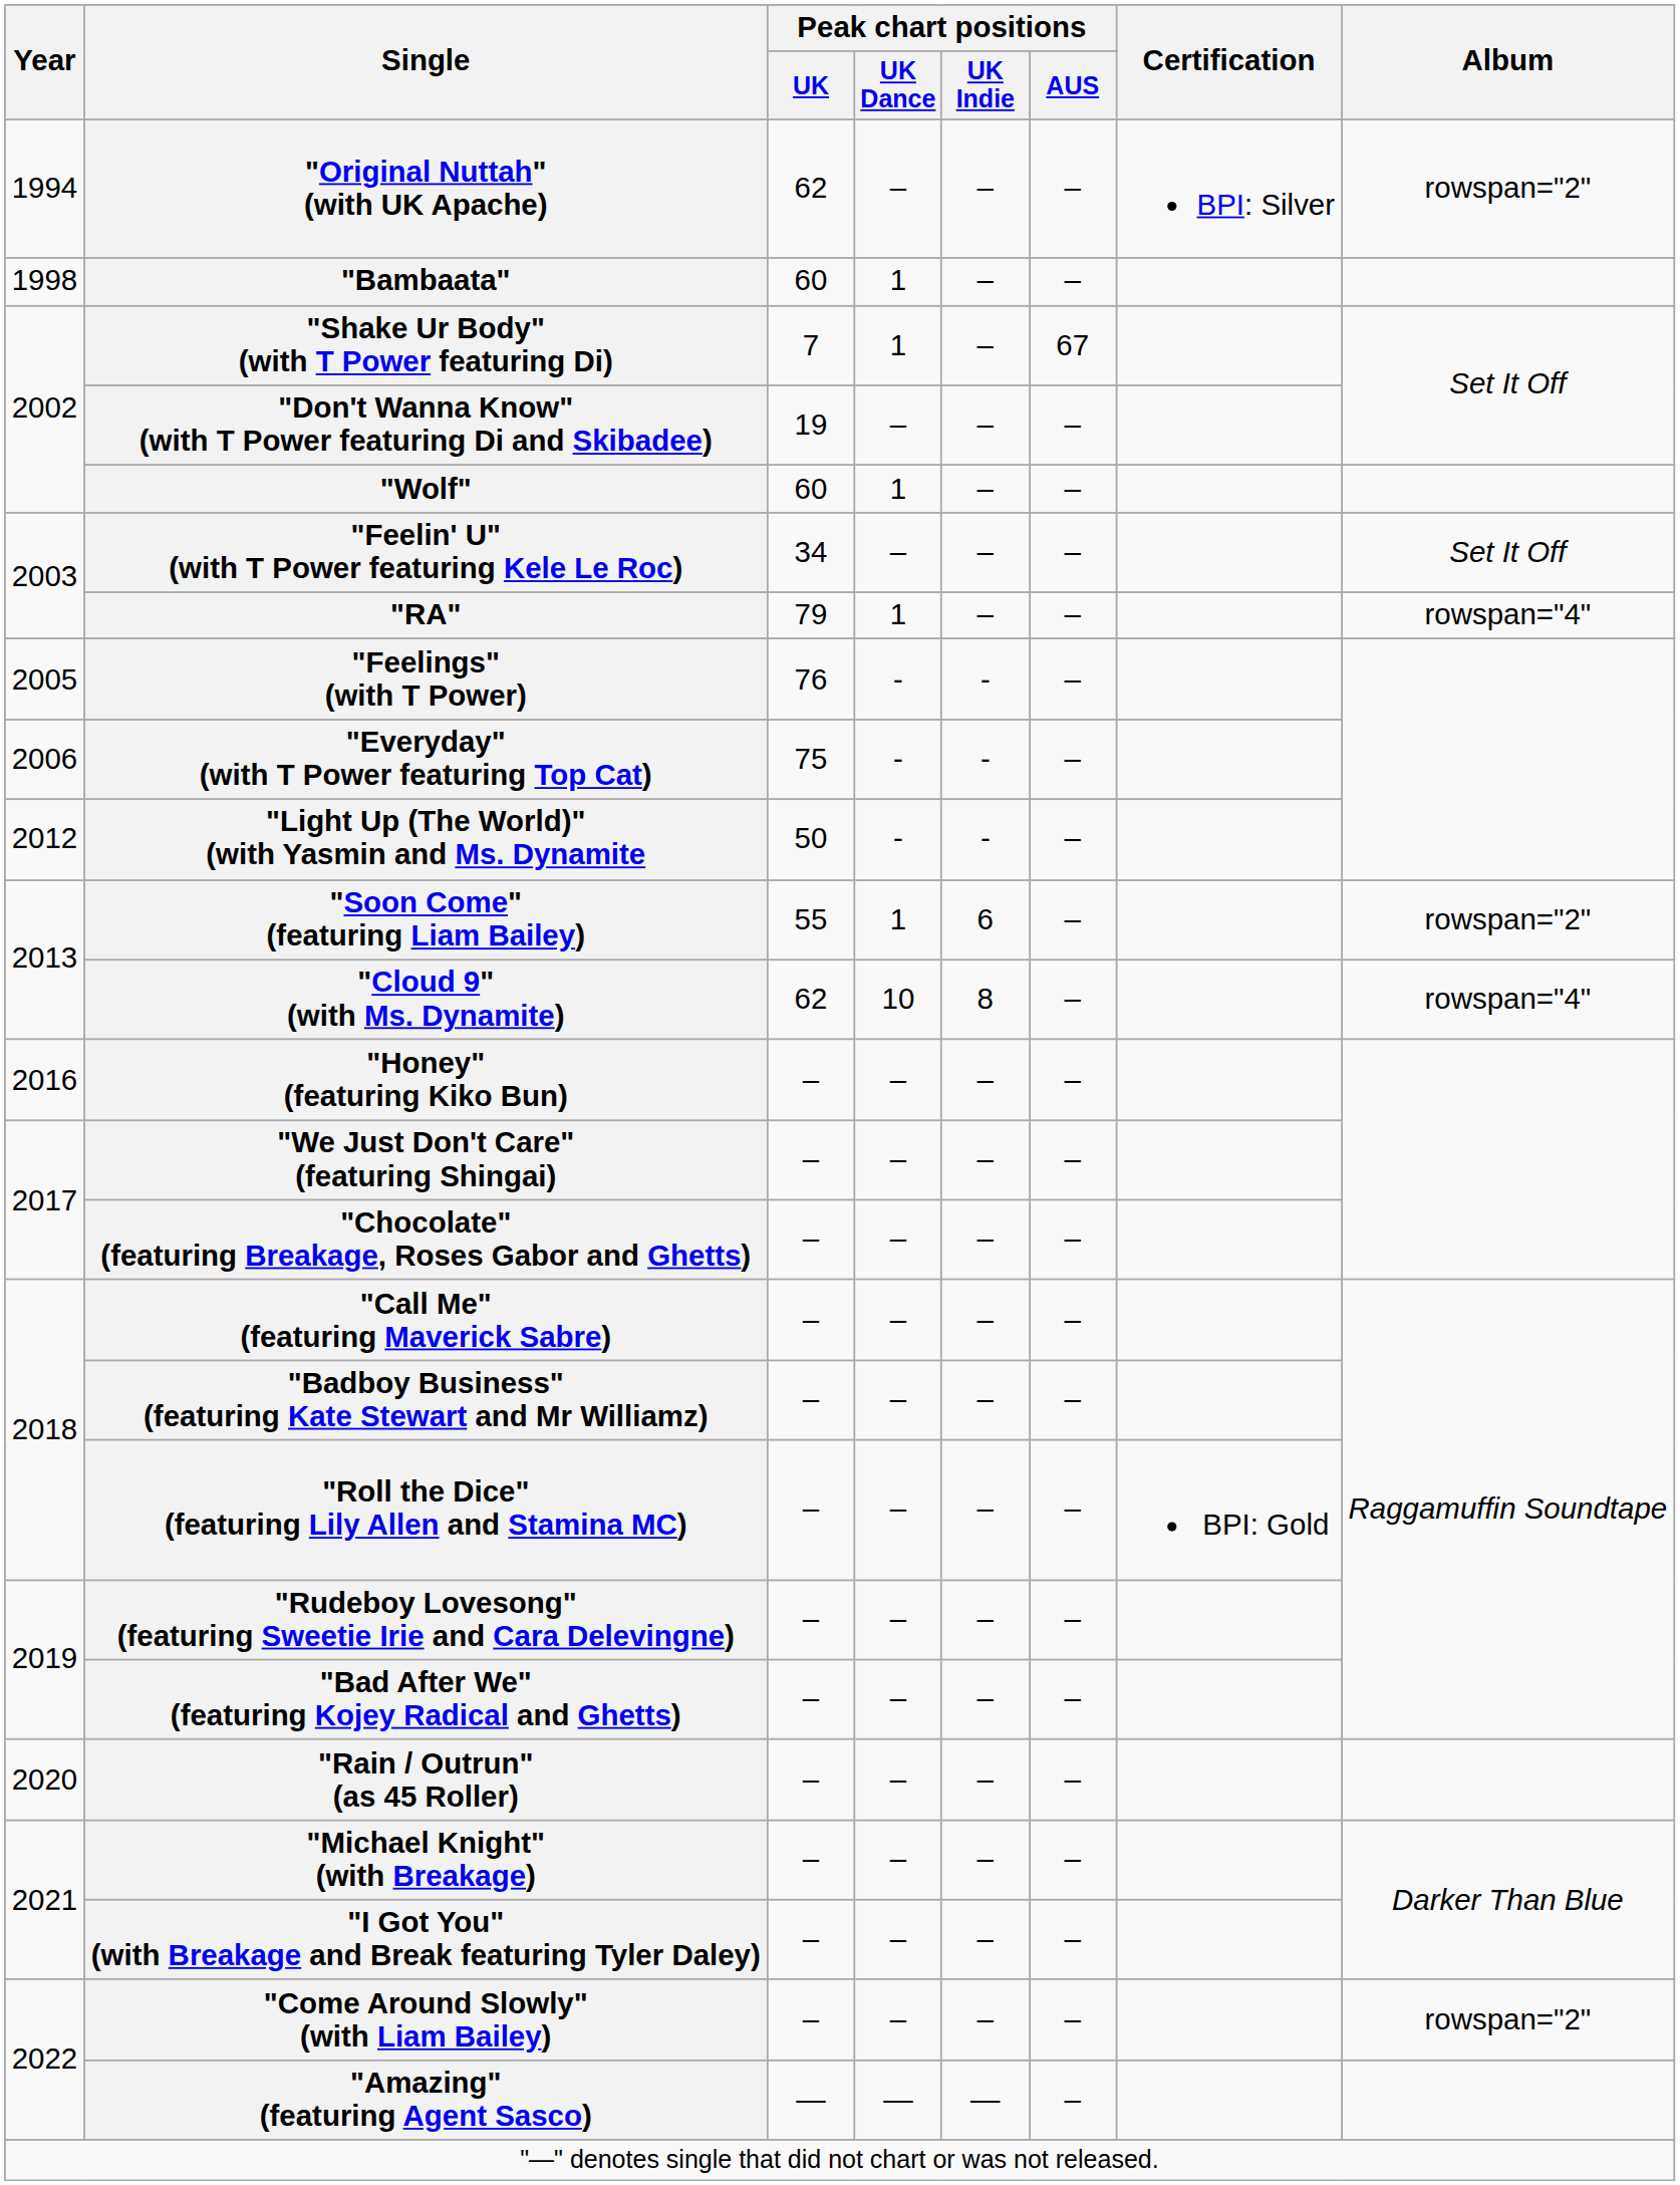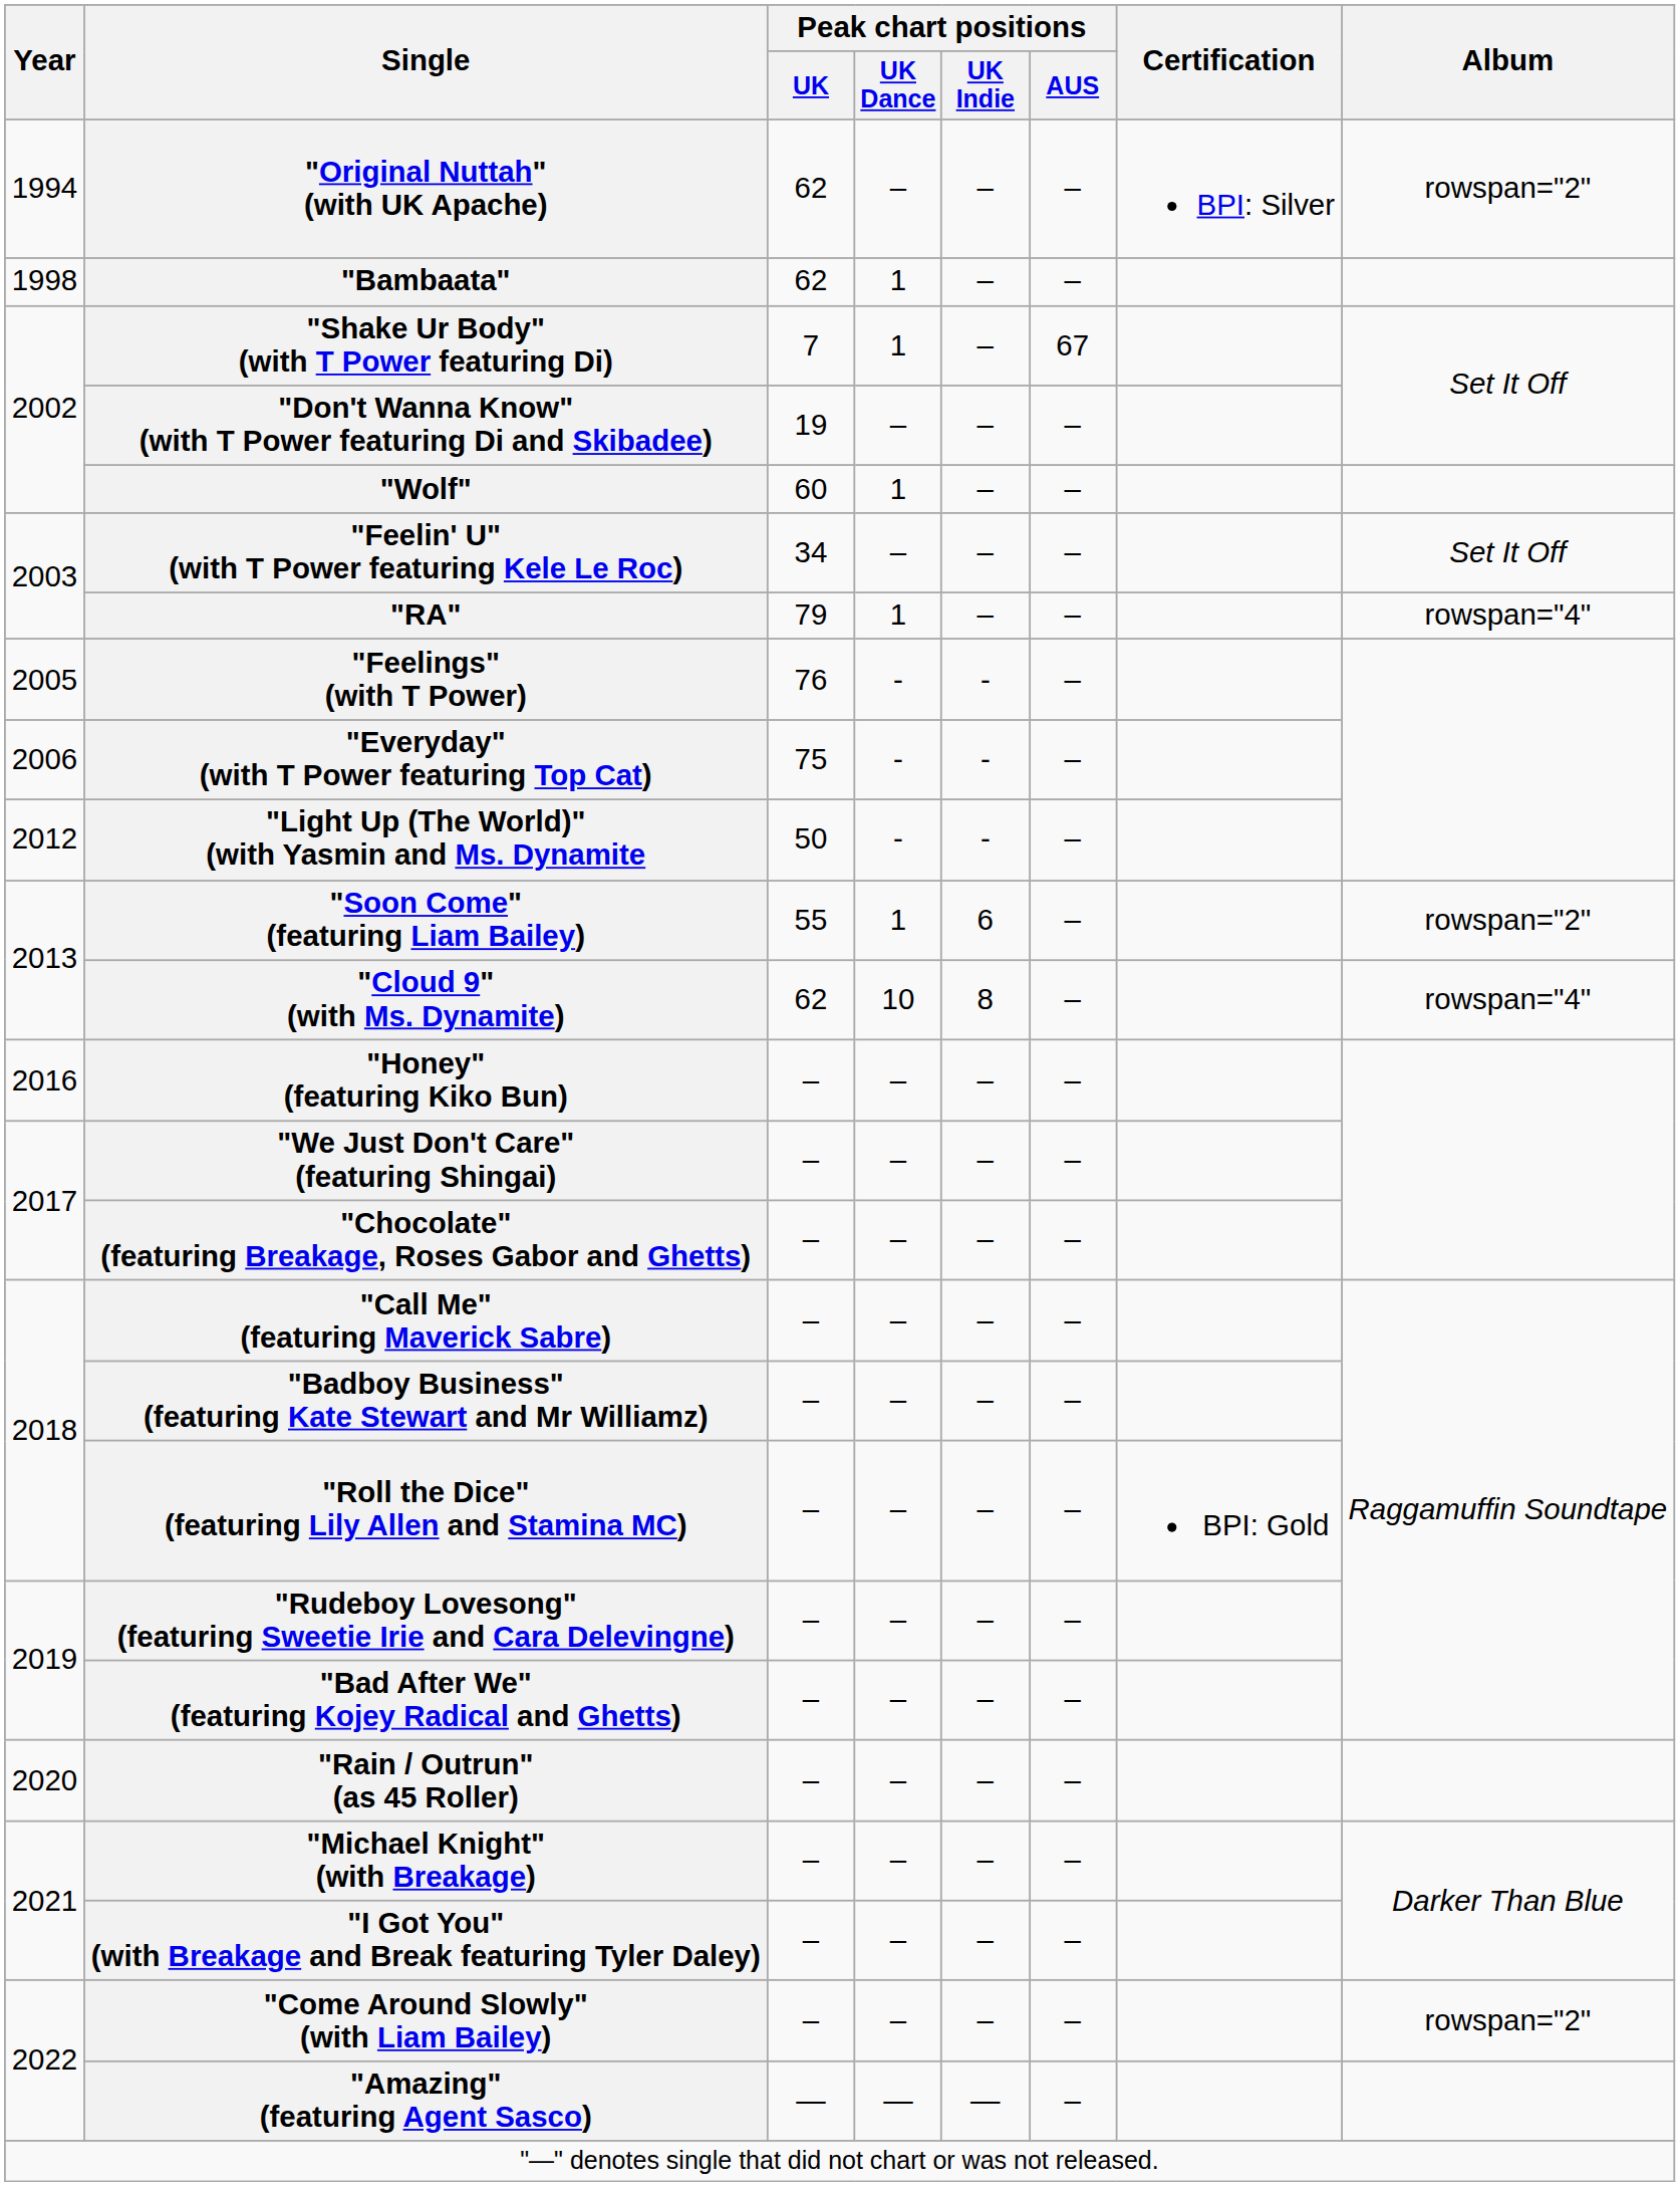"Bambaata" | Peak chart positions / UK: 60 -> 62
